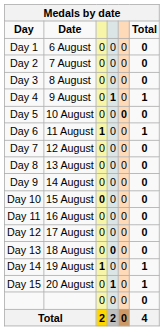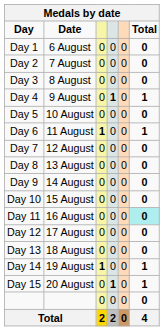Day 5 | column 5: bold -> normal
Day 10 | column 3: bold -> normal
Day 11 | Total: no background -> paleturquoise background
Day 13 | column 4: bold -> normal
